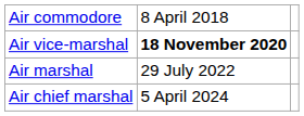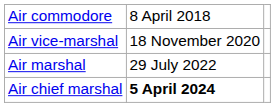Air vice-marshal | column 2: bold -> normal
Air chief marshal | column 2: normal -> bold
